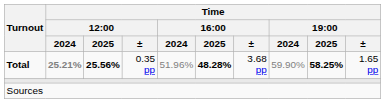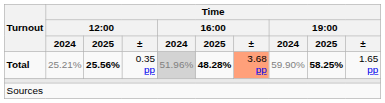Total | Time / 12:00 / 2024: bold -> normal
Total | Time / 16:00 / 2024: no background -> lightgrey background
Total | Time / 16:00 / ±: no background -> lightsalmon background
